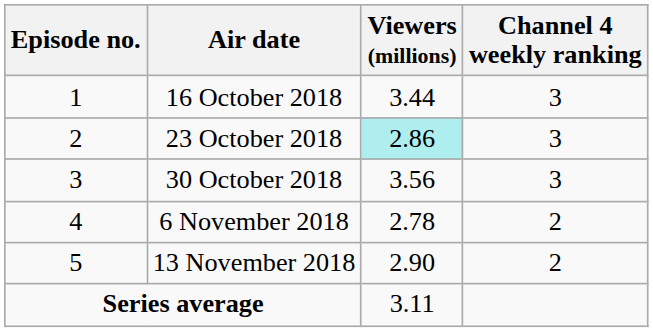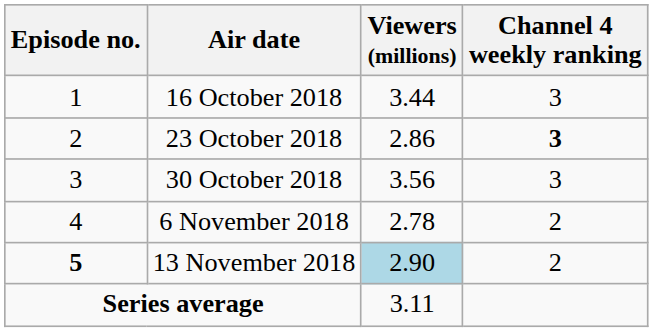23 October 2018 | Viewers (millions): paleturquoise background -> no background
23 October 2018 | Channel 4 weekly ranking: normal -> bold
13 November 2018 | Episode no.: normal -> bold
13 November 2018 | Viewers (millions): no background -> lightblue background
